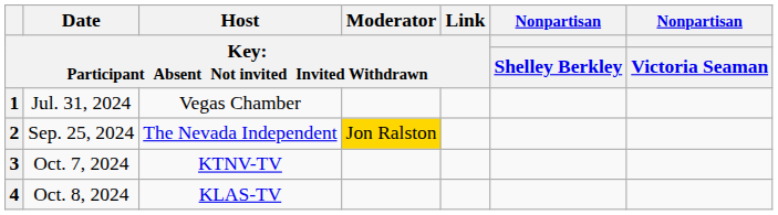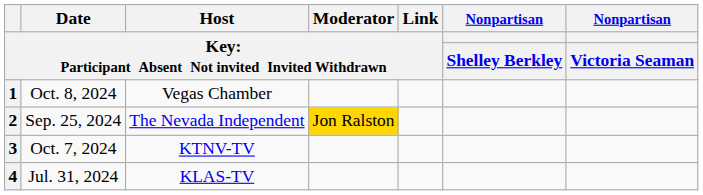1 | column 2: Jul. 31, 2024 -> Oct. 8, 2024
4 | column 2: Oct. 8, 2024 -> Jul. 31, 2024
